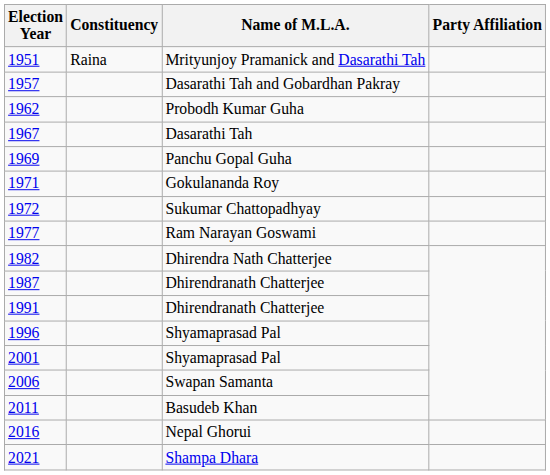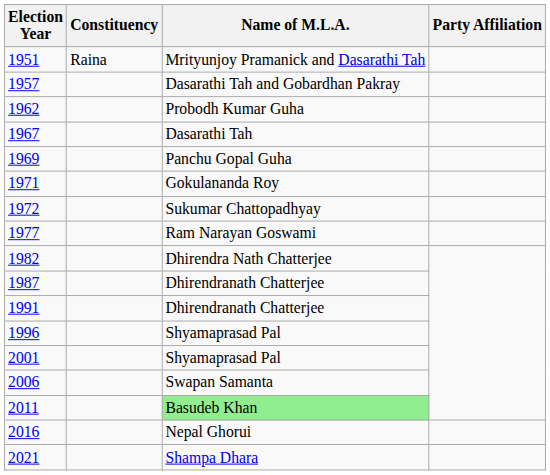2011 | Name of M.L.A.: no background -> lightgreen background
